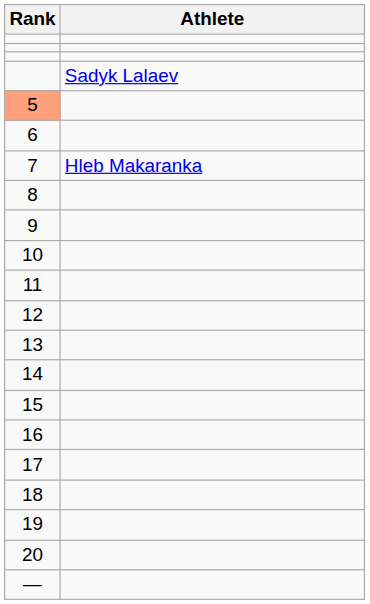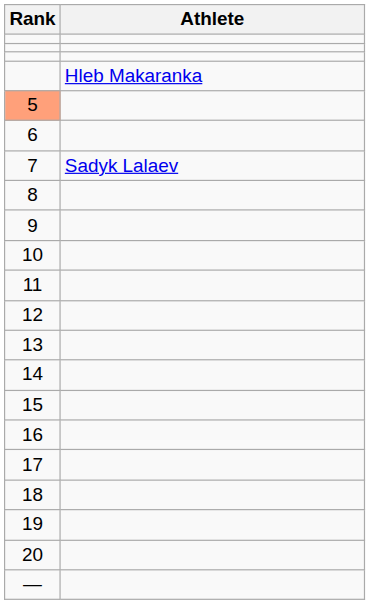row 5 | Athlete: Sadyk Lalaev -> Hleb Makaranka
row 8 | Athlete: Hleb Makaranka -> Sadyk Lalaev
